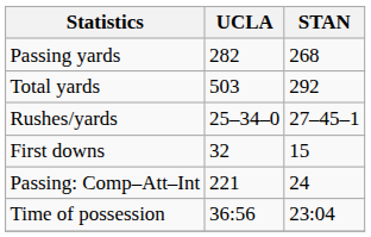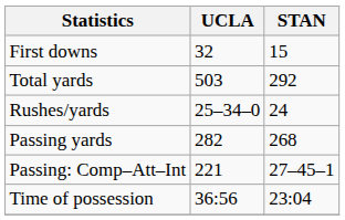rows swapped: First downs <-> Passing yards
Rushes/yards | STAN: 27–45–1 -> 24
Passing: Comp–Att–Int | STAN: 24 -> 27–45–1
